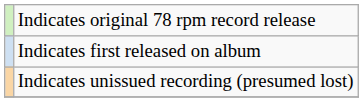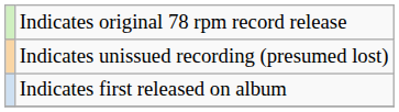rows swapped: Indicates first released on album <-> Indicates unissued recording (presumed lost)
